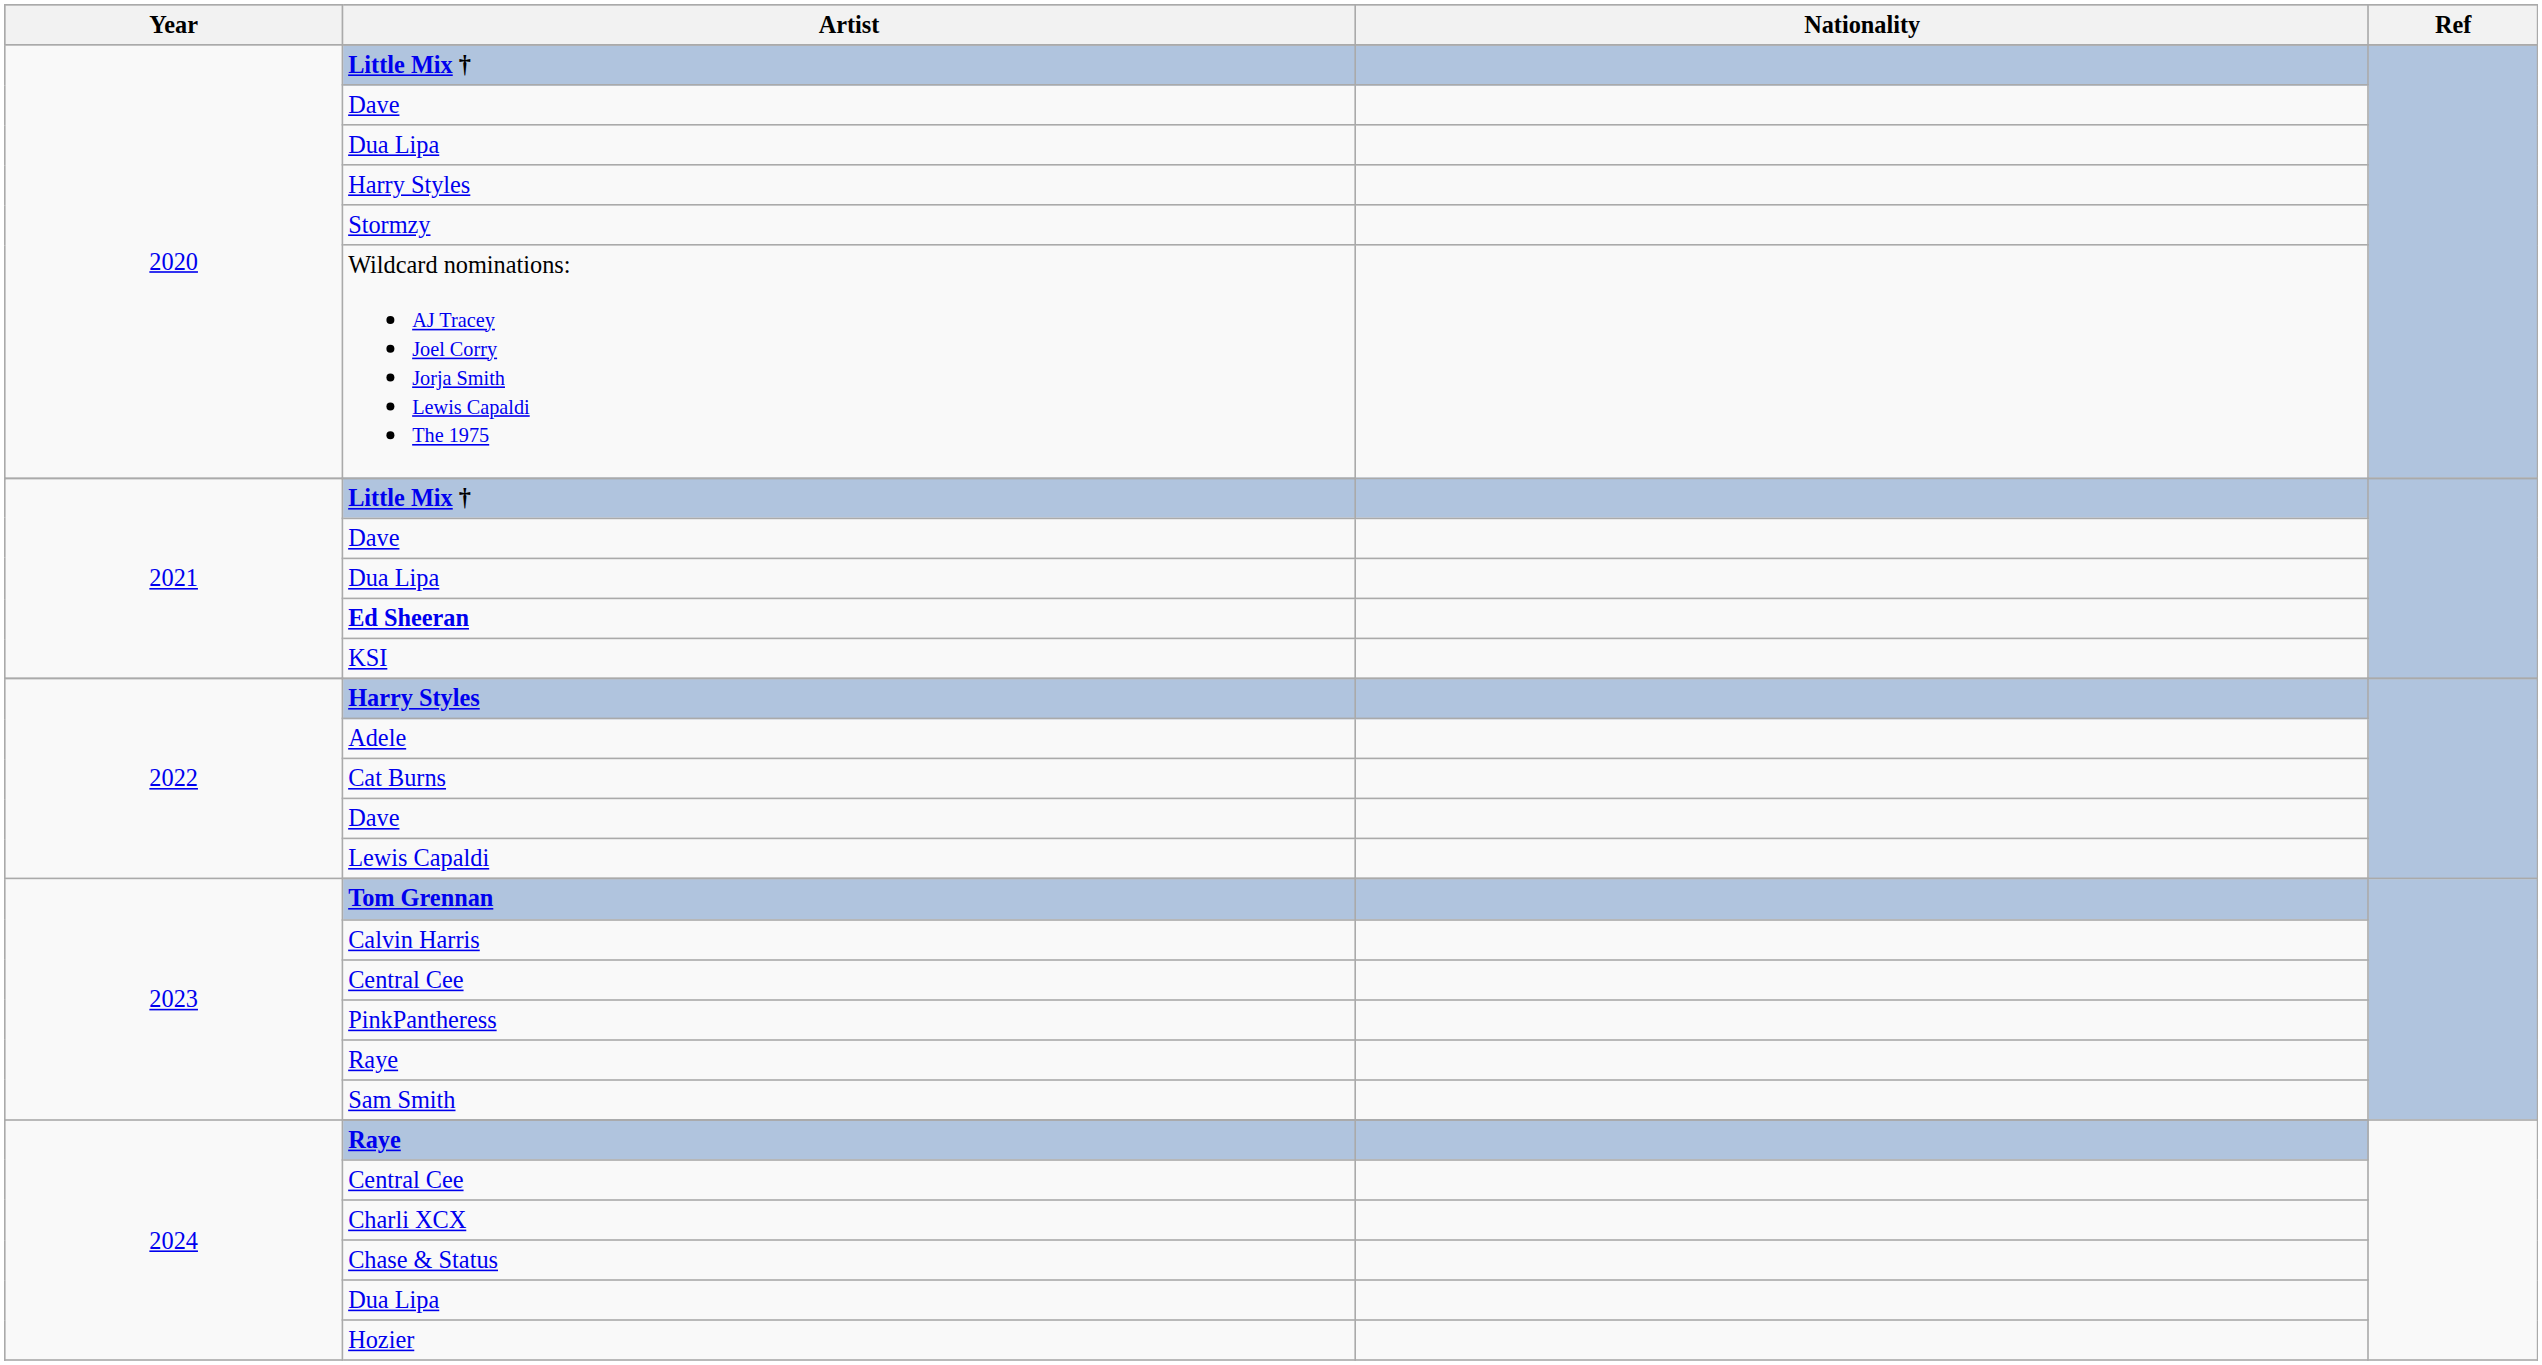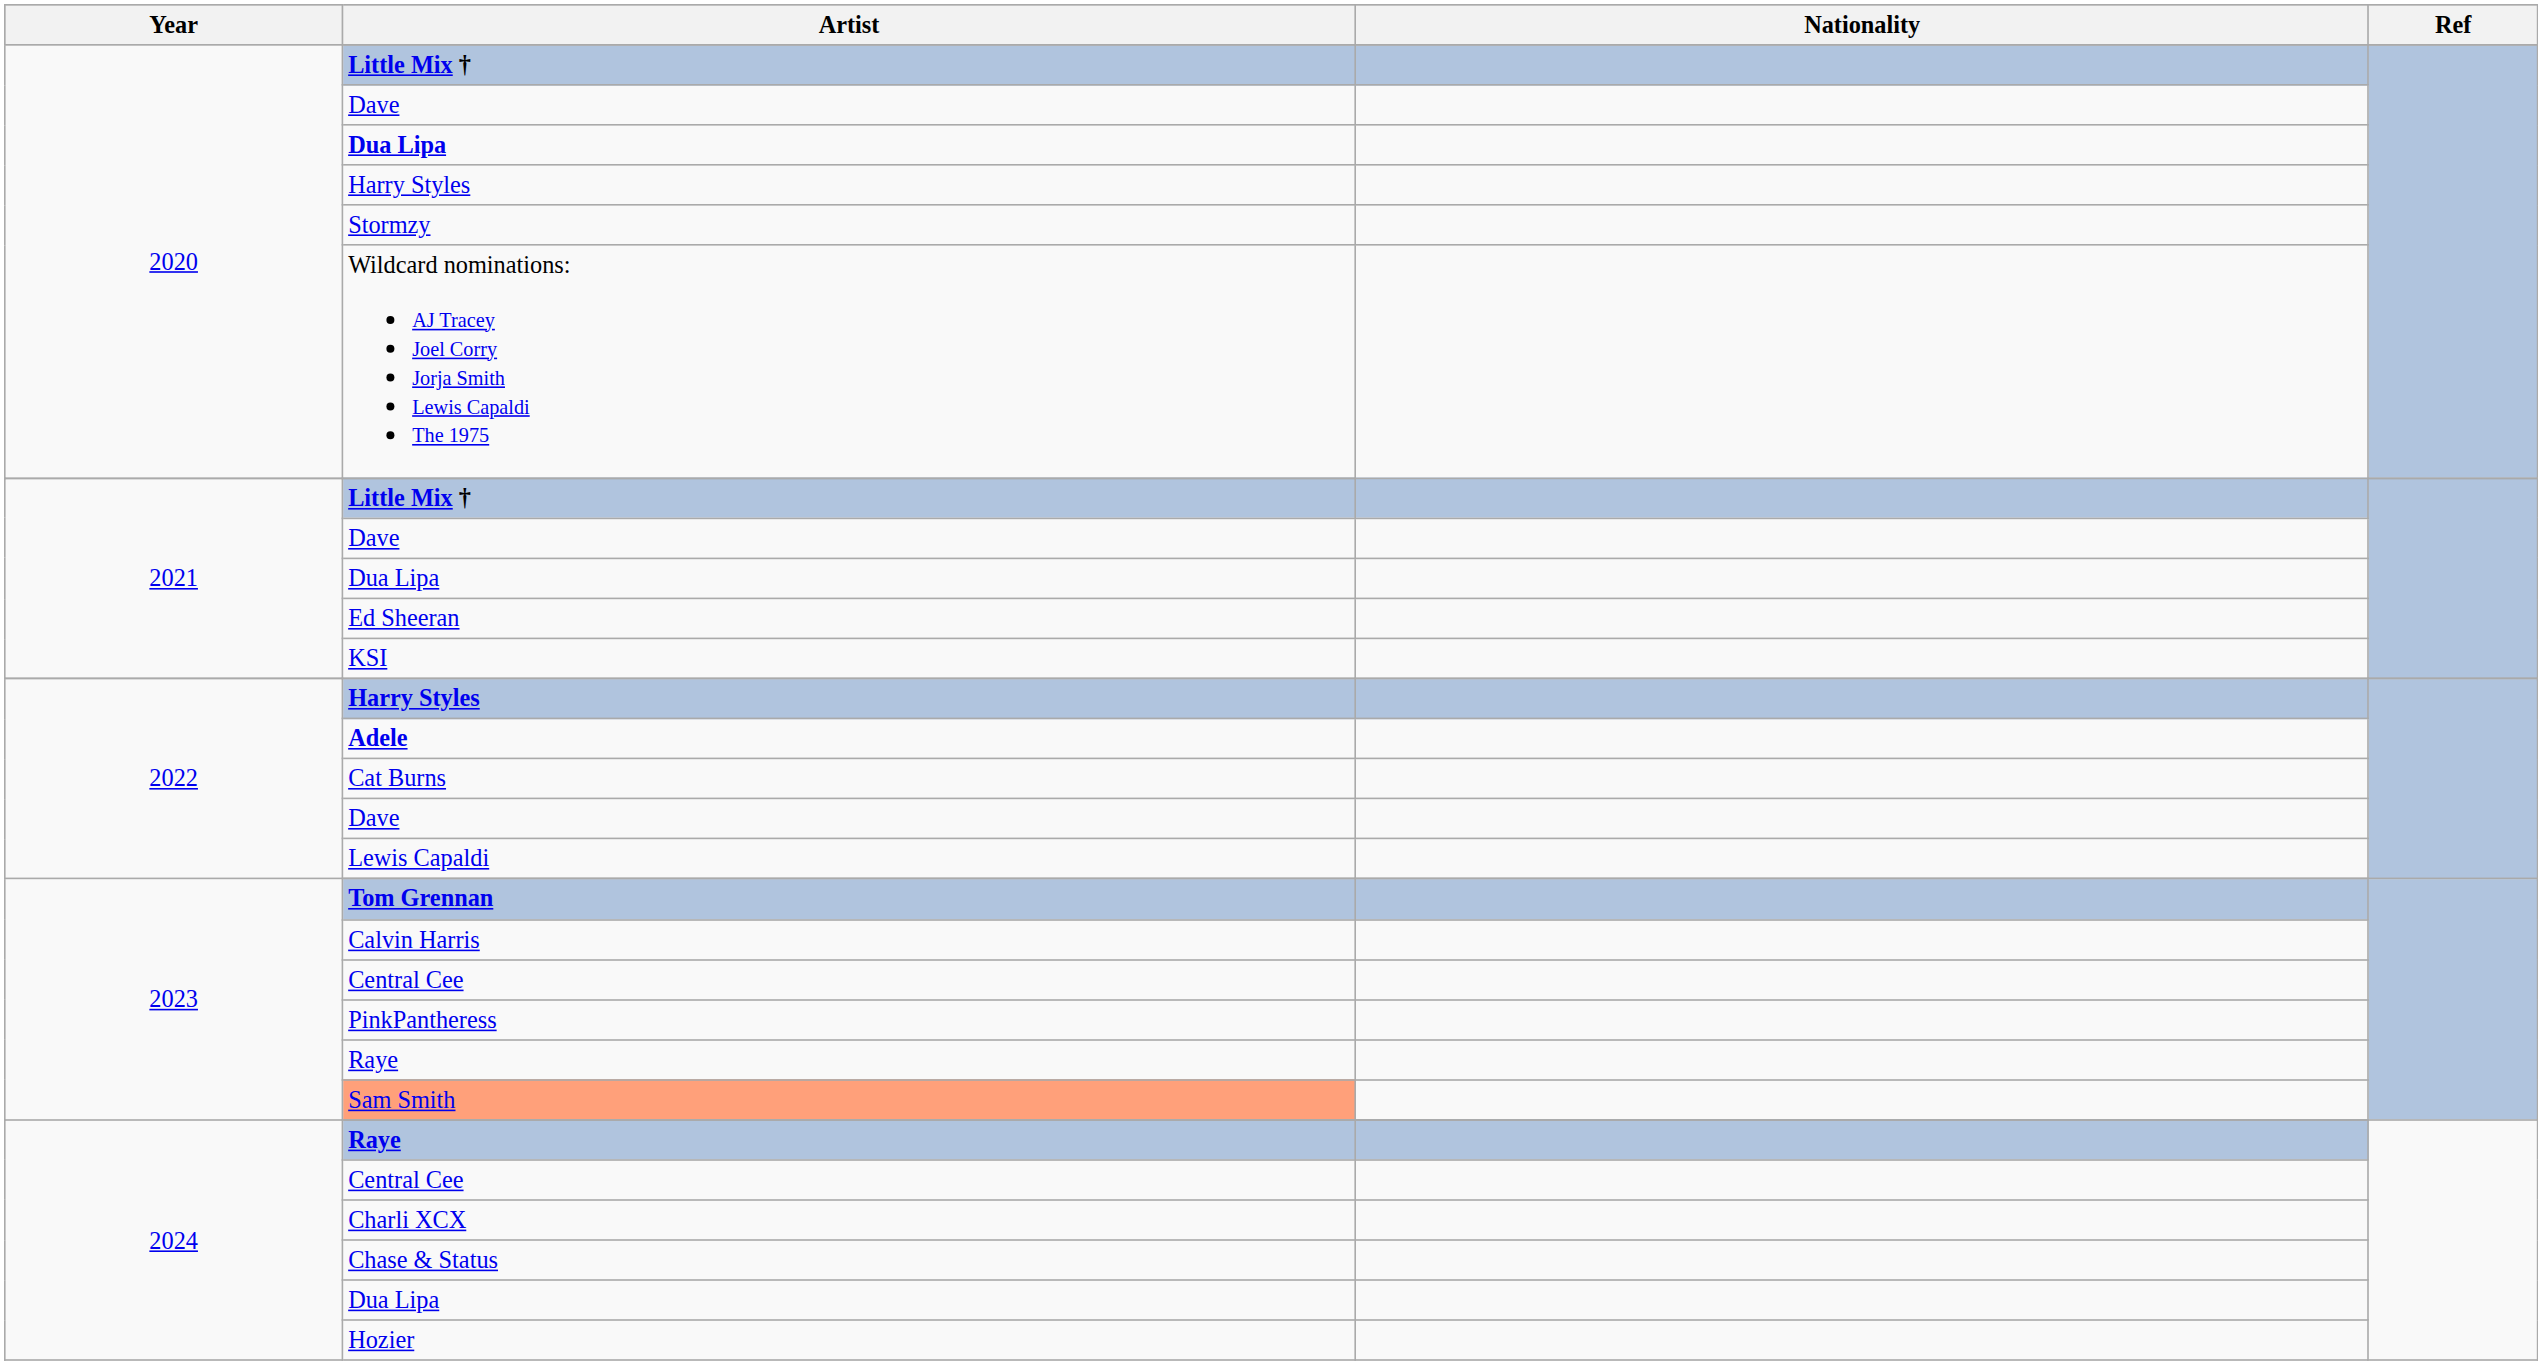2020 / Dua Lipa | Artist: normal -> bold
Ed Sheeran | Artist: bold -> normal
Adele | Artist: normal -> bold
Sam Smith | Artist: no background -> lightsalmon background
